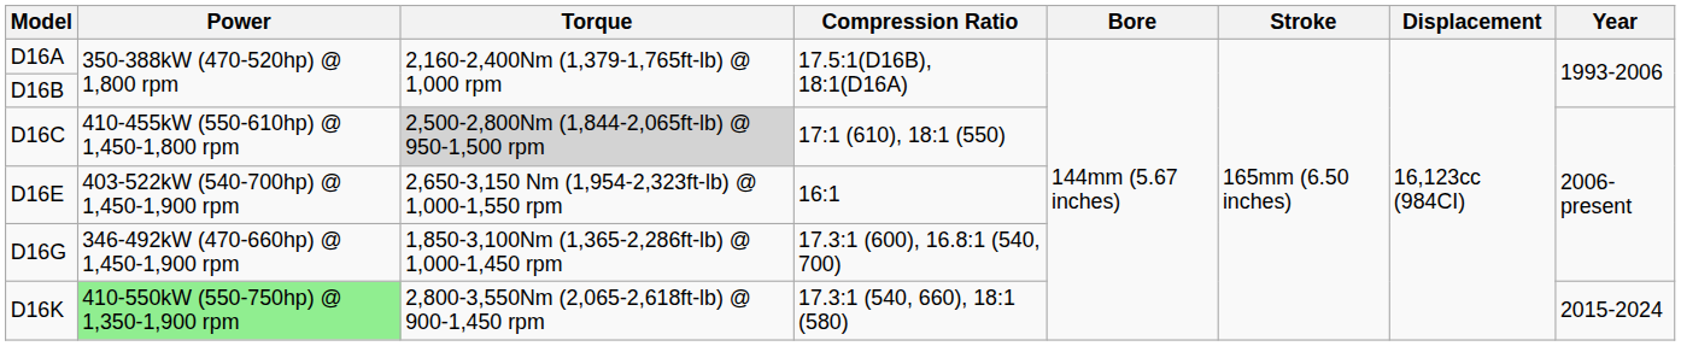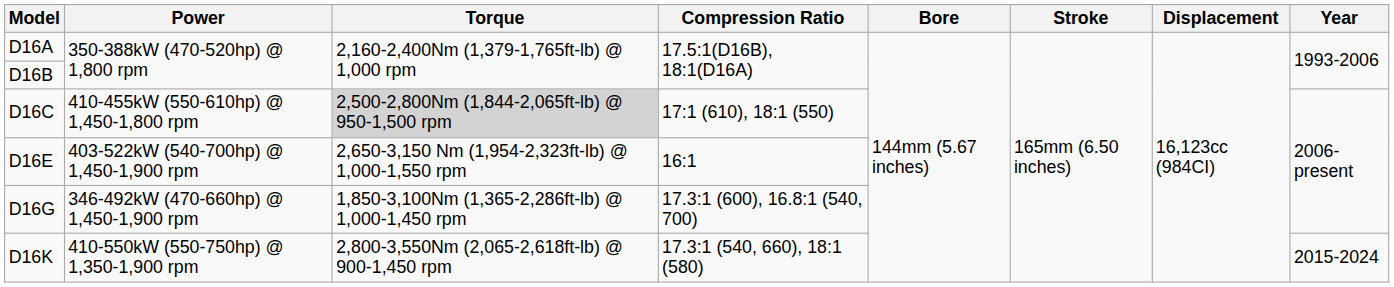D16K | Power: lightgreen background -> no background
